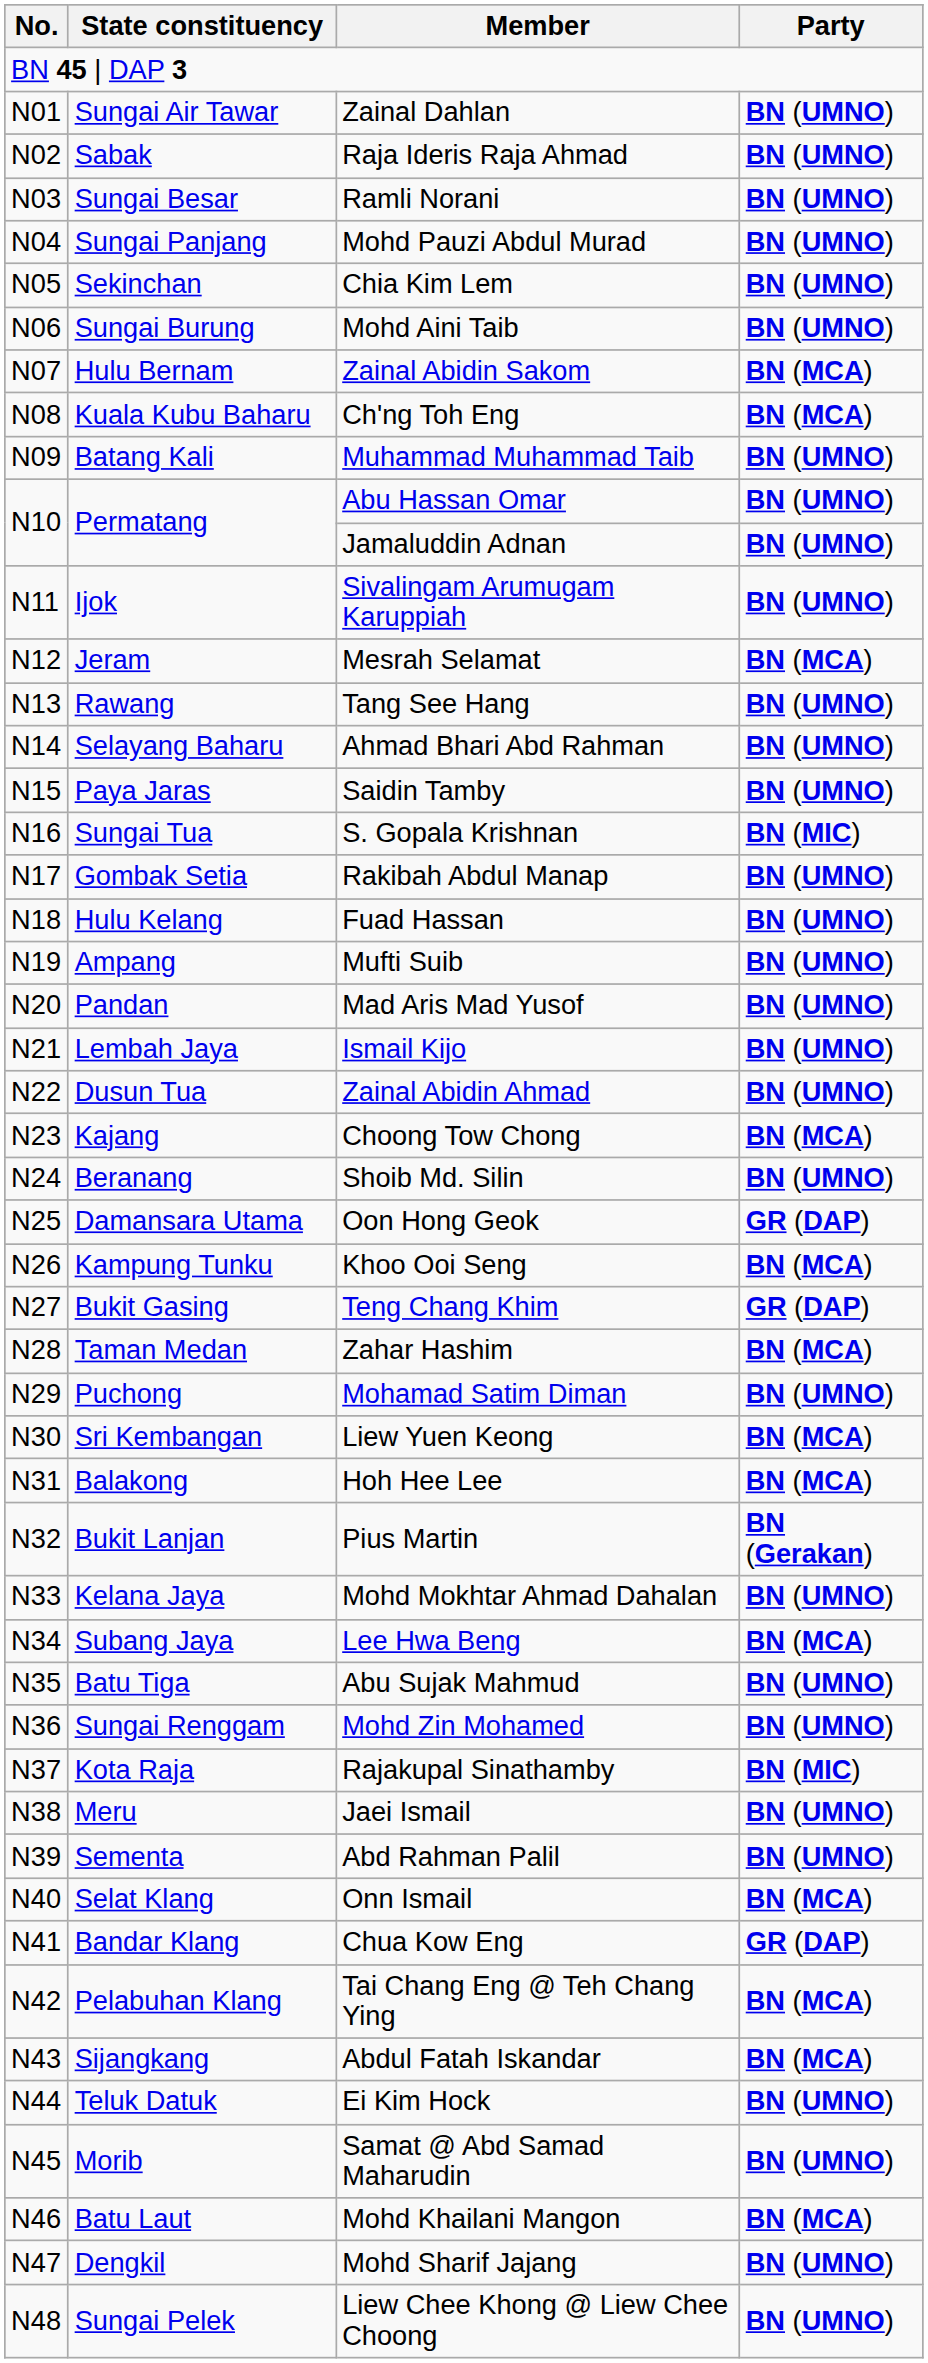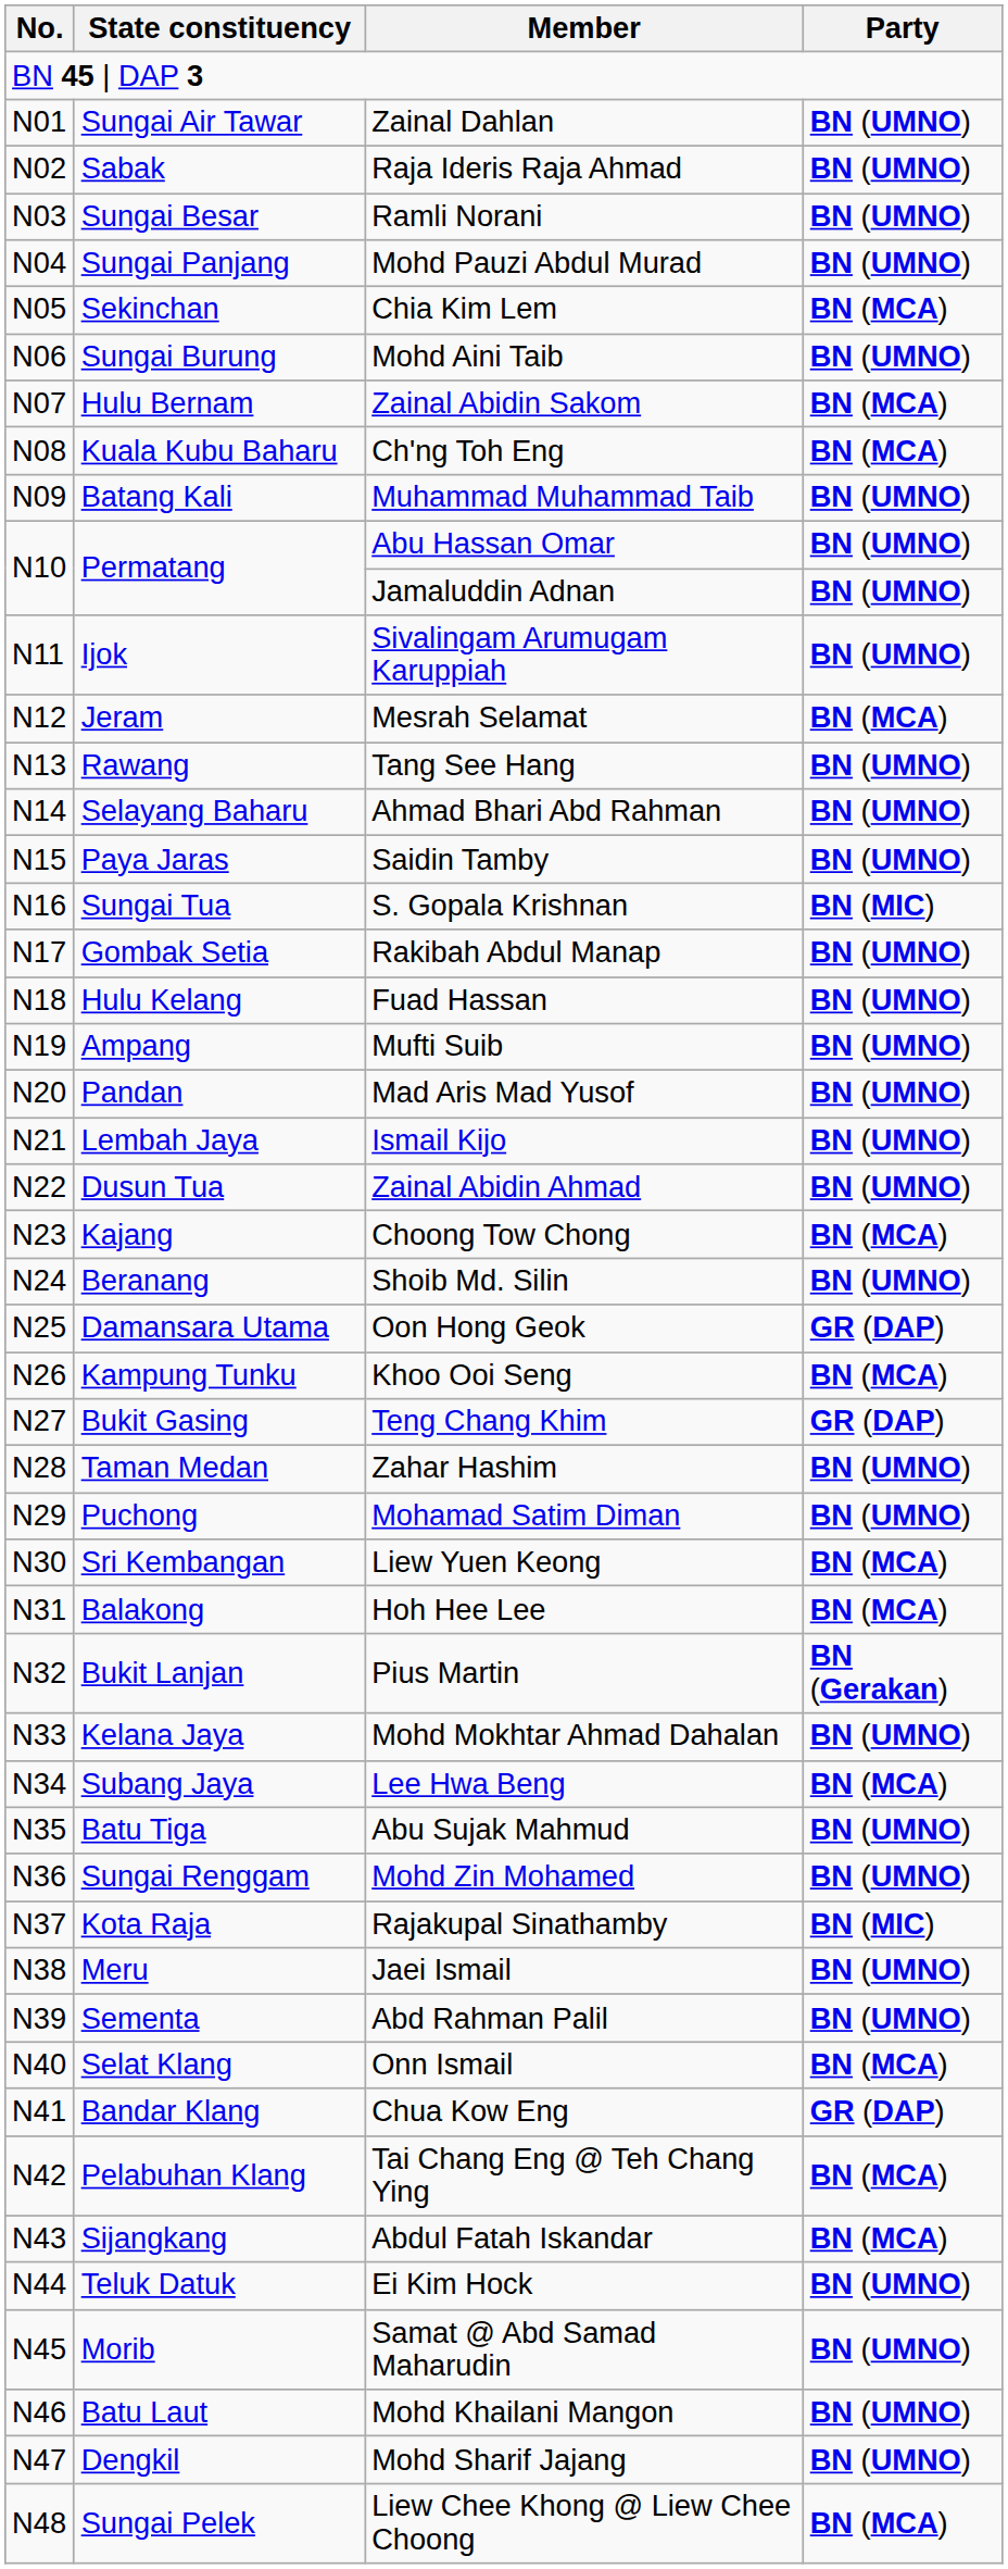Chia Kim Lem | Party: BN (UMNO) -> BN (MCA)
Zahar Hashim | Party: BN (MCA) -> BN (UMNO)
Mohd Khailani Mangon | Party: BN (MCA) -> BN (UMNO)
Liew Chee Khong @ Liew Chee Choong | Party: BN (UMNO) -> BN (MCA)
